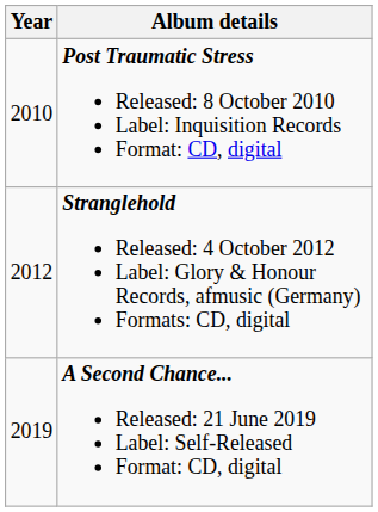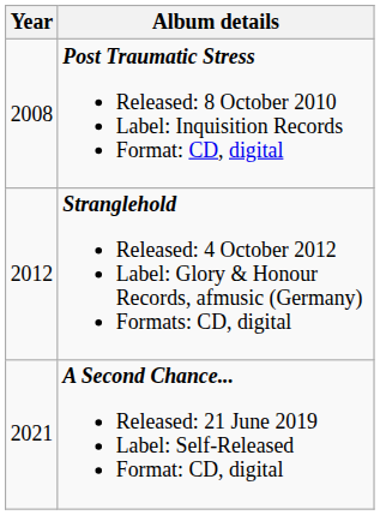row 2 | Year: 2010 -> 2008
row 4 | Year: 2019 -> 2021
